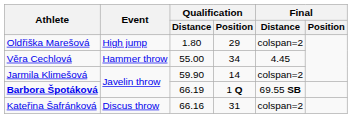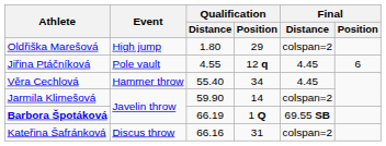+ row: Jiřina Ptáčníková | Pole vault | 4.55 | 12 q | 4.45 | 6
Věra Cechlová | Qualification / Distance: 55.00 -> 55.40
